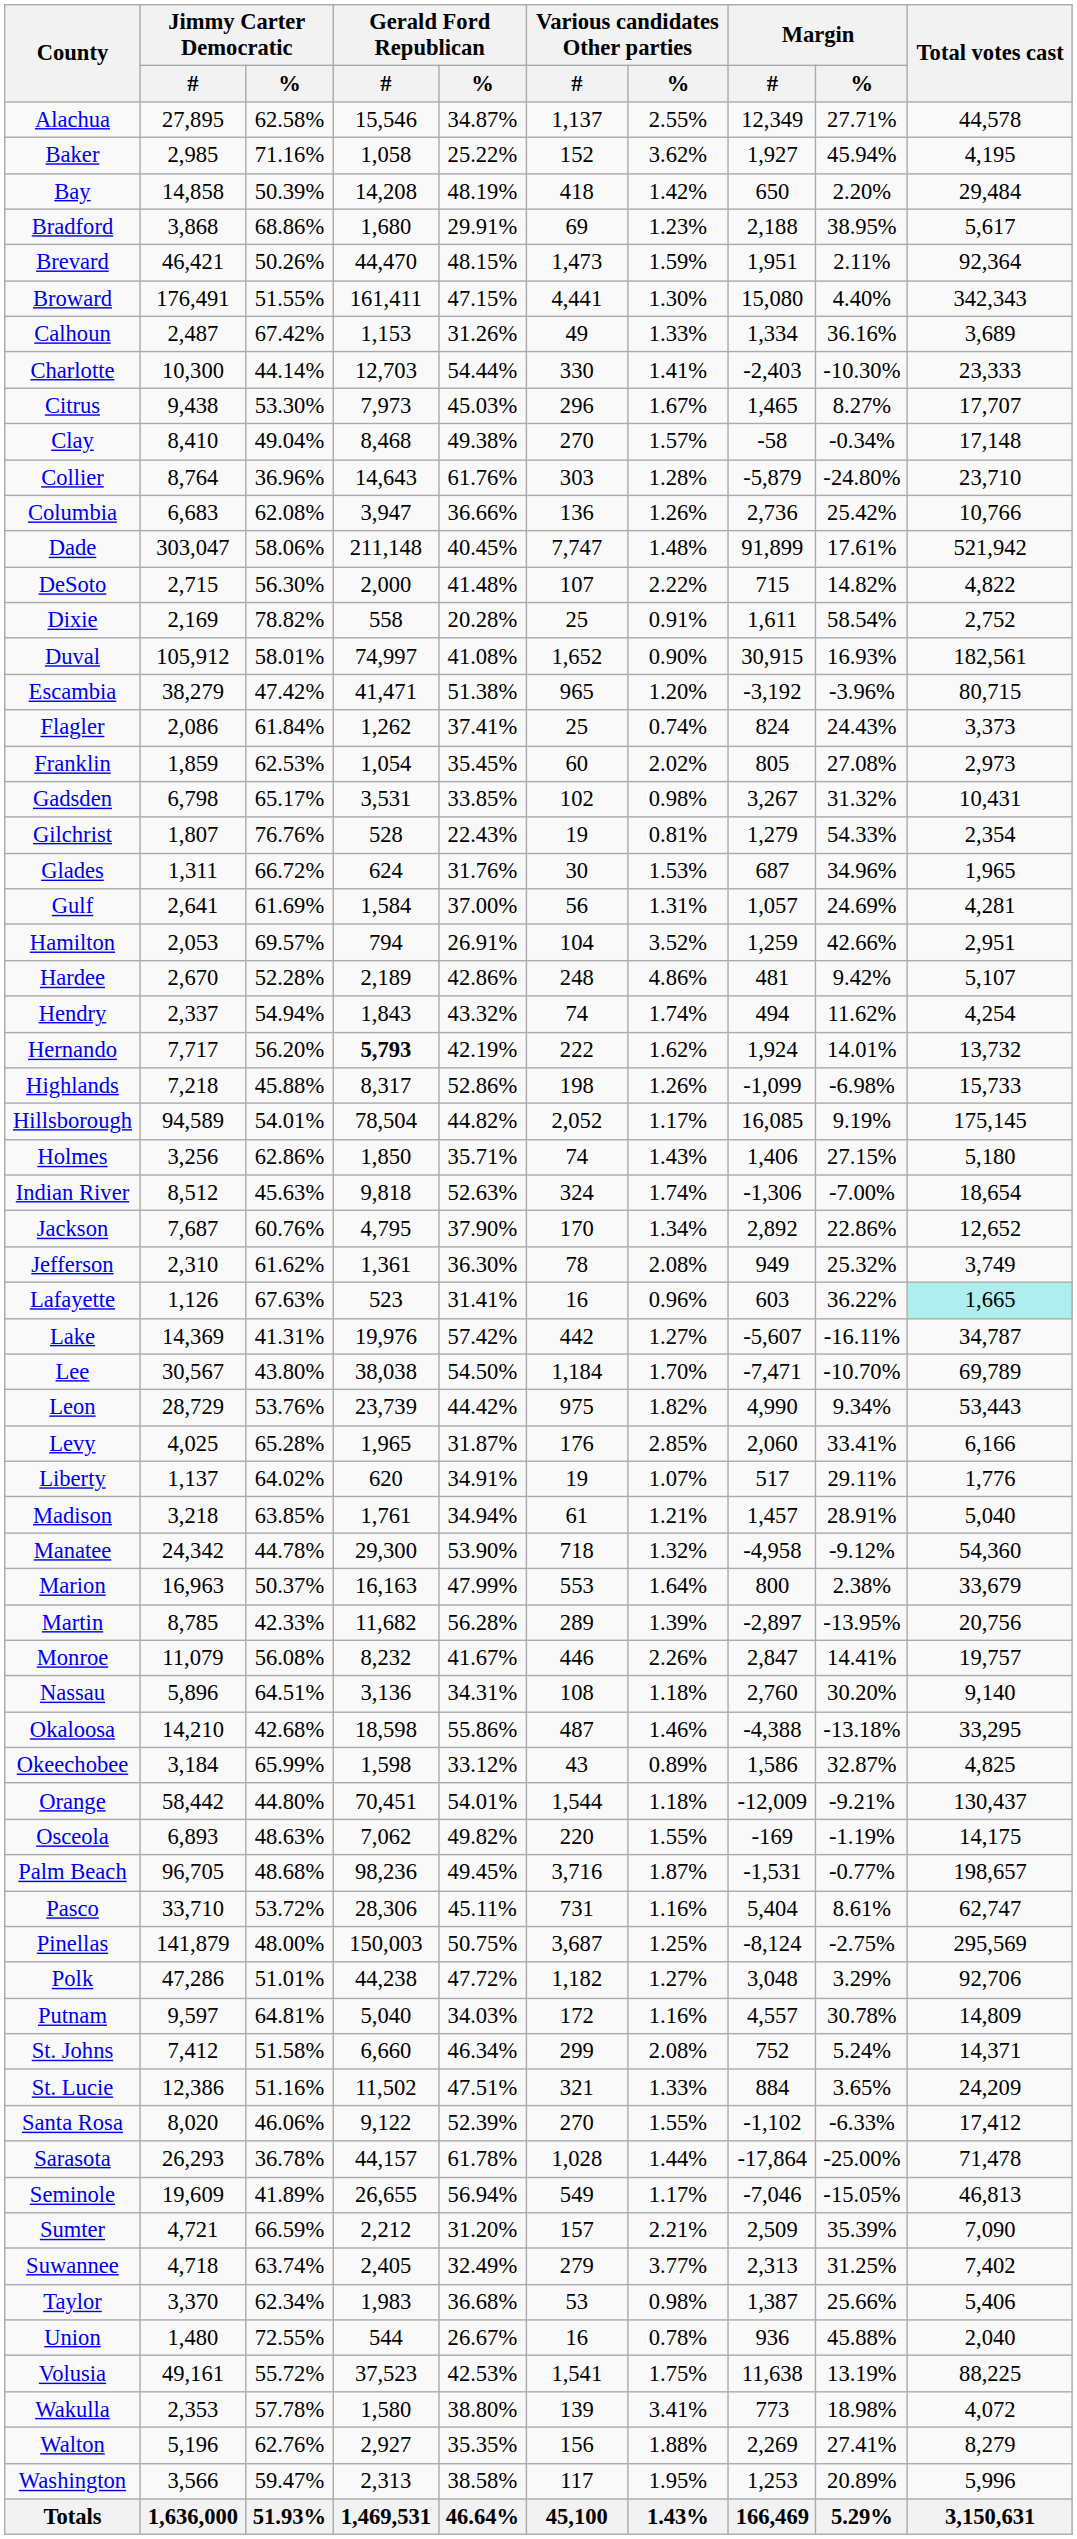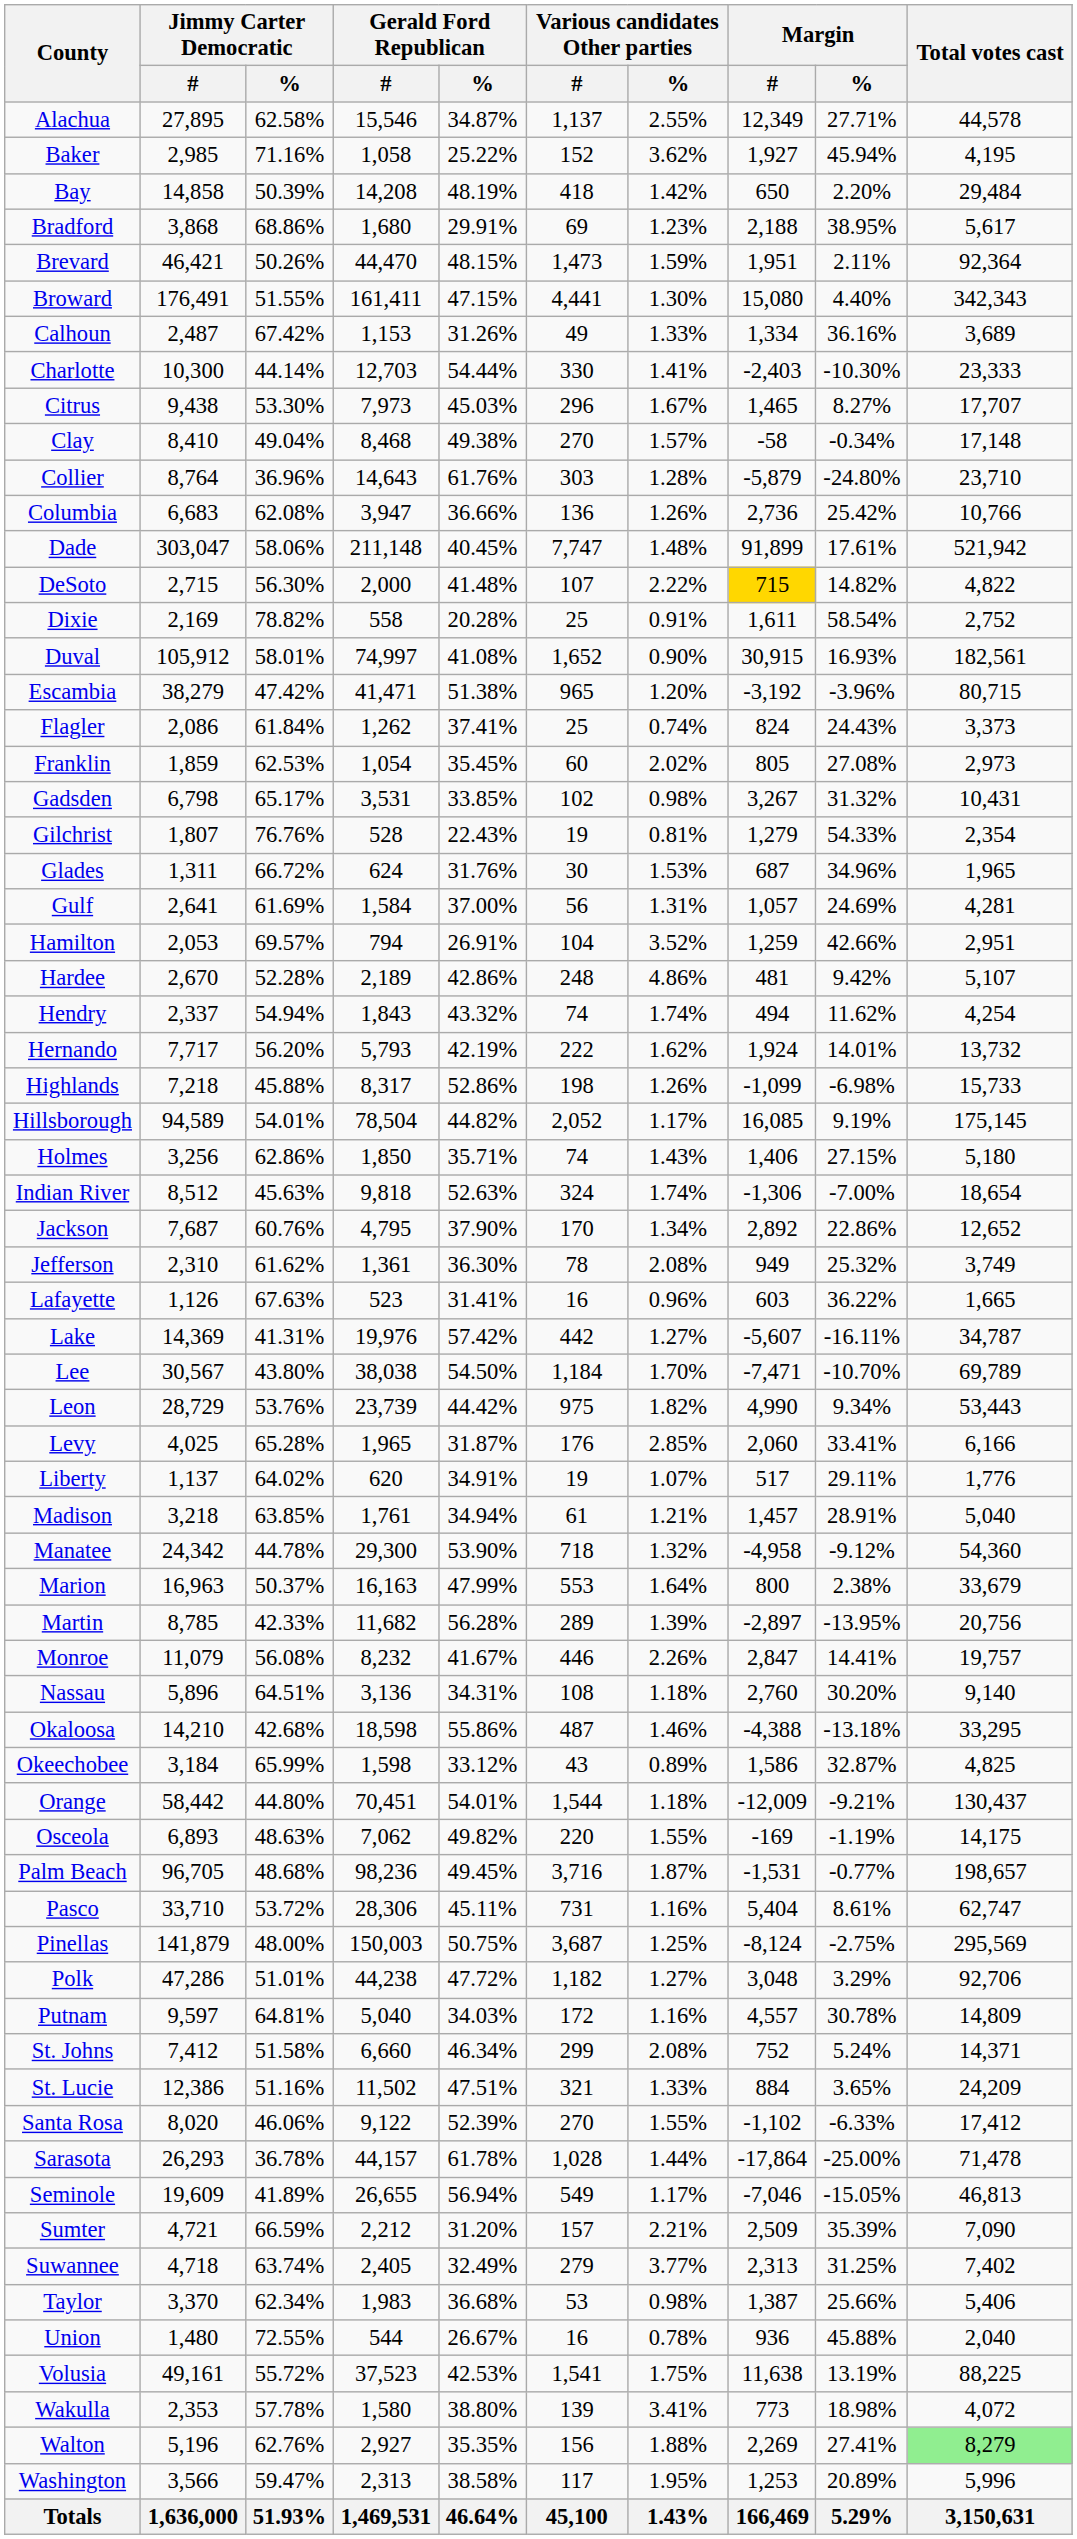DeSoto | Margin / #: no background -> gold background
Hernando | Gerald Ford Republican / #: bold -> normal
Lafayette | Total votes cast: paleturquoise background -> no background
Walton | Total votes cast: no background -> lightgreen background
